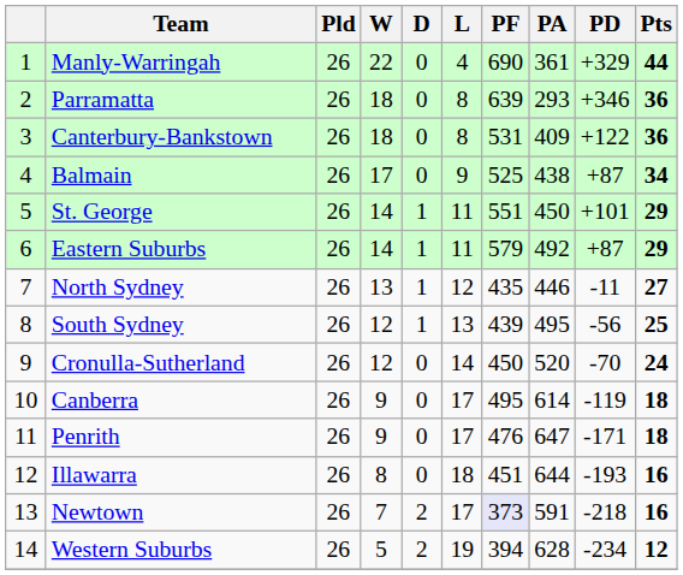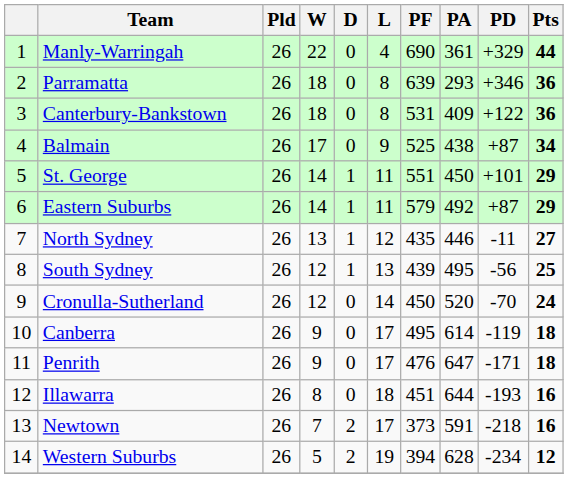Newtown | PF: lavender background -> no background
